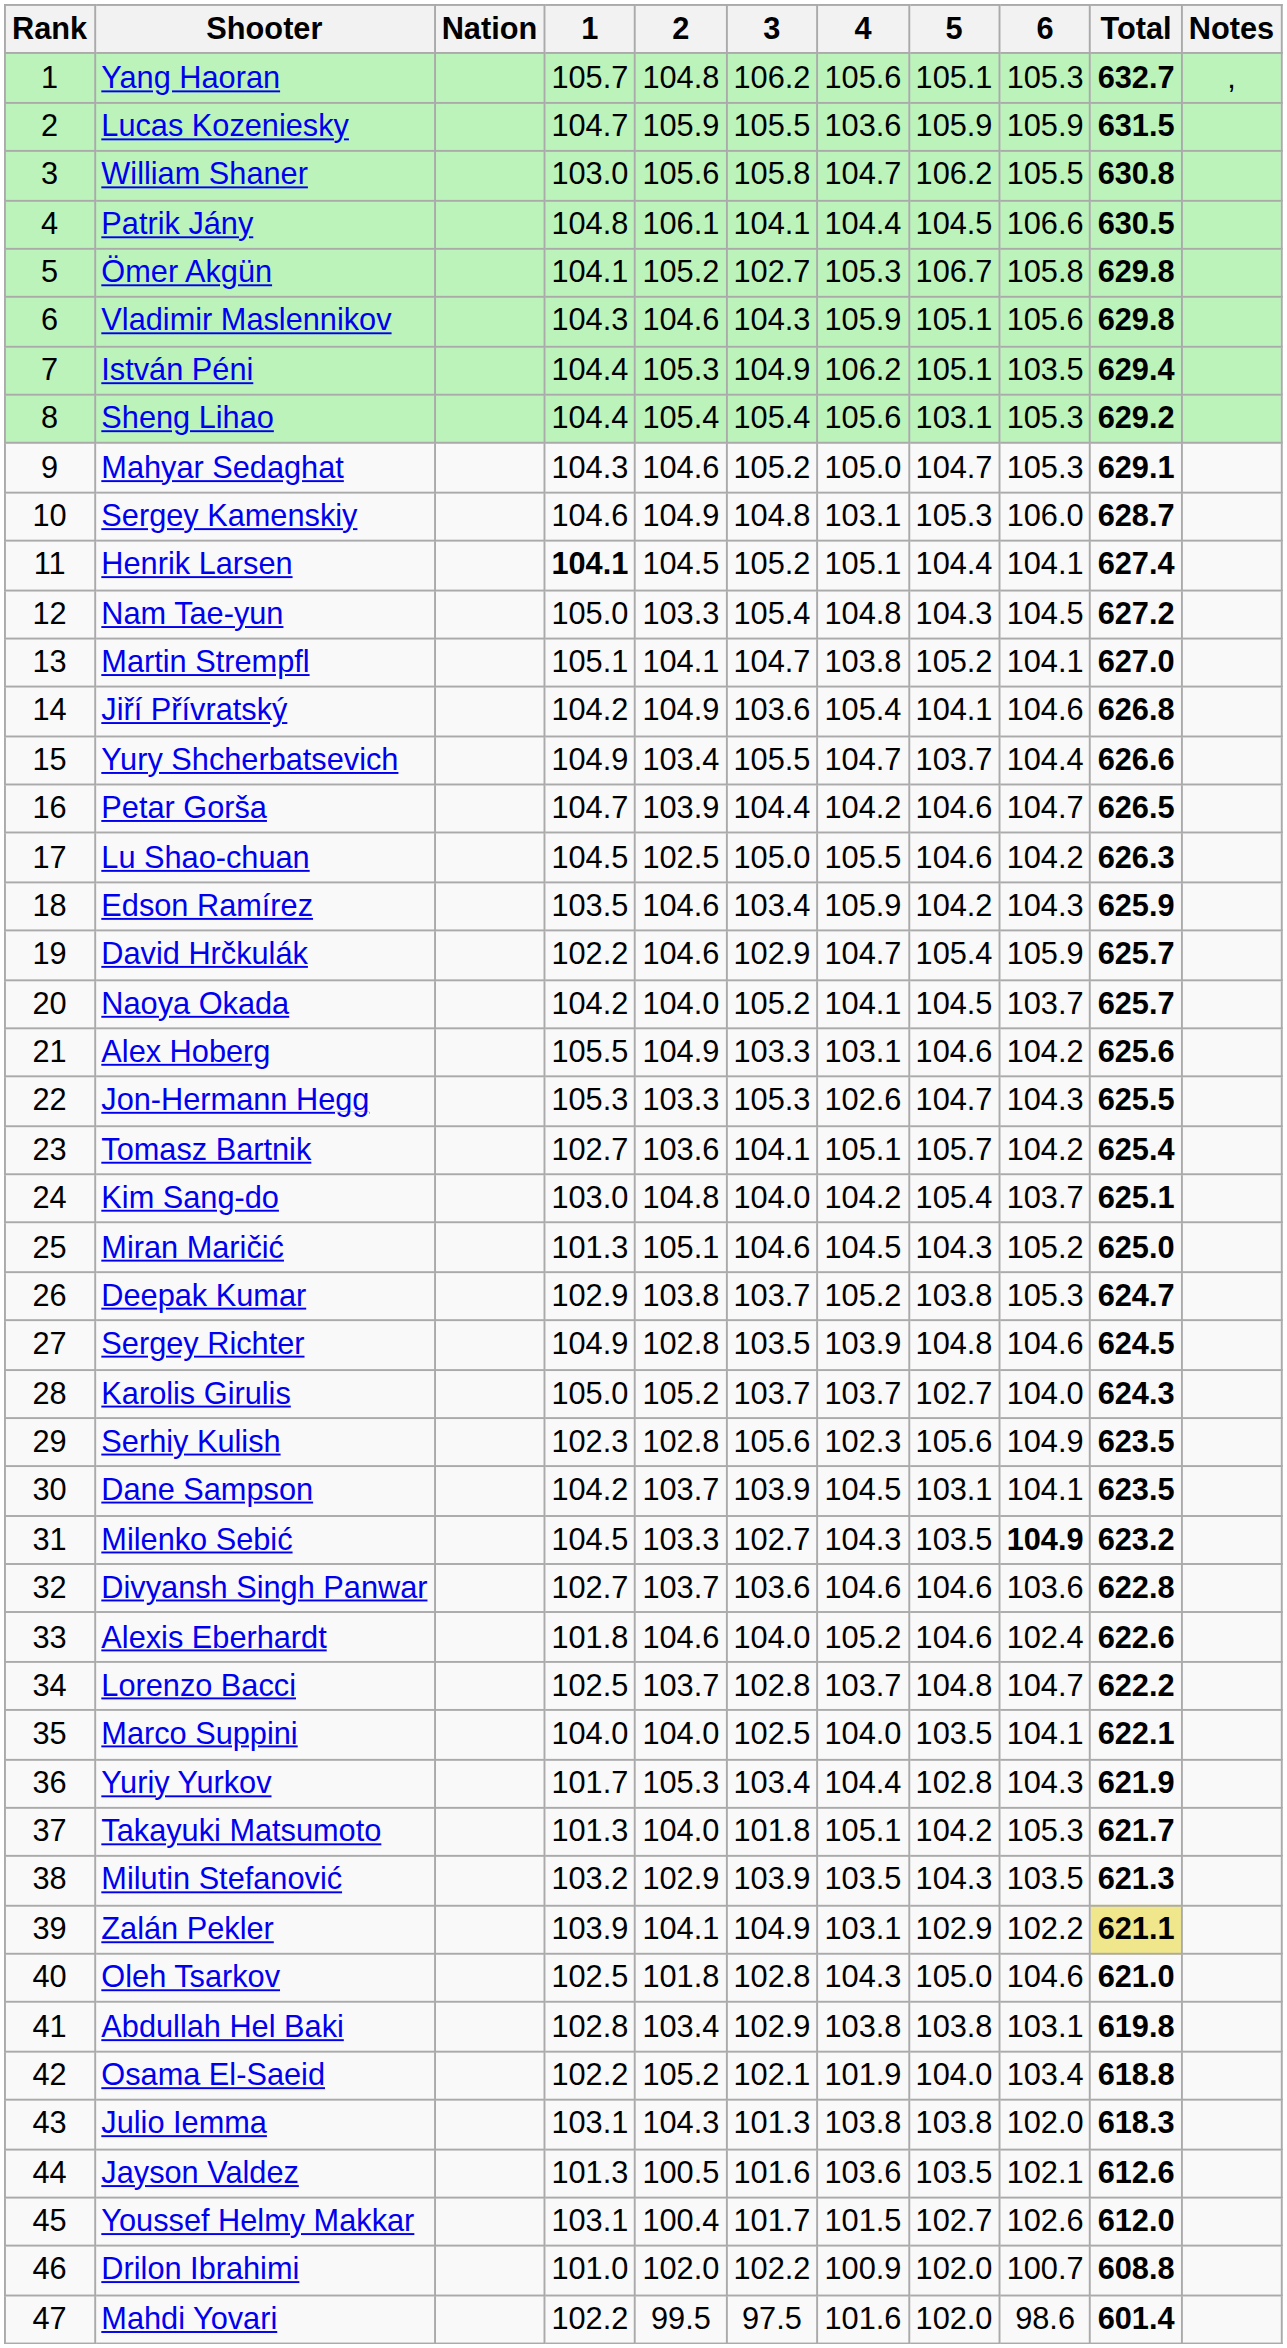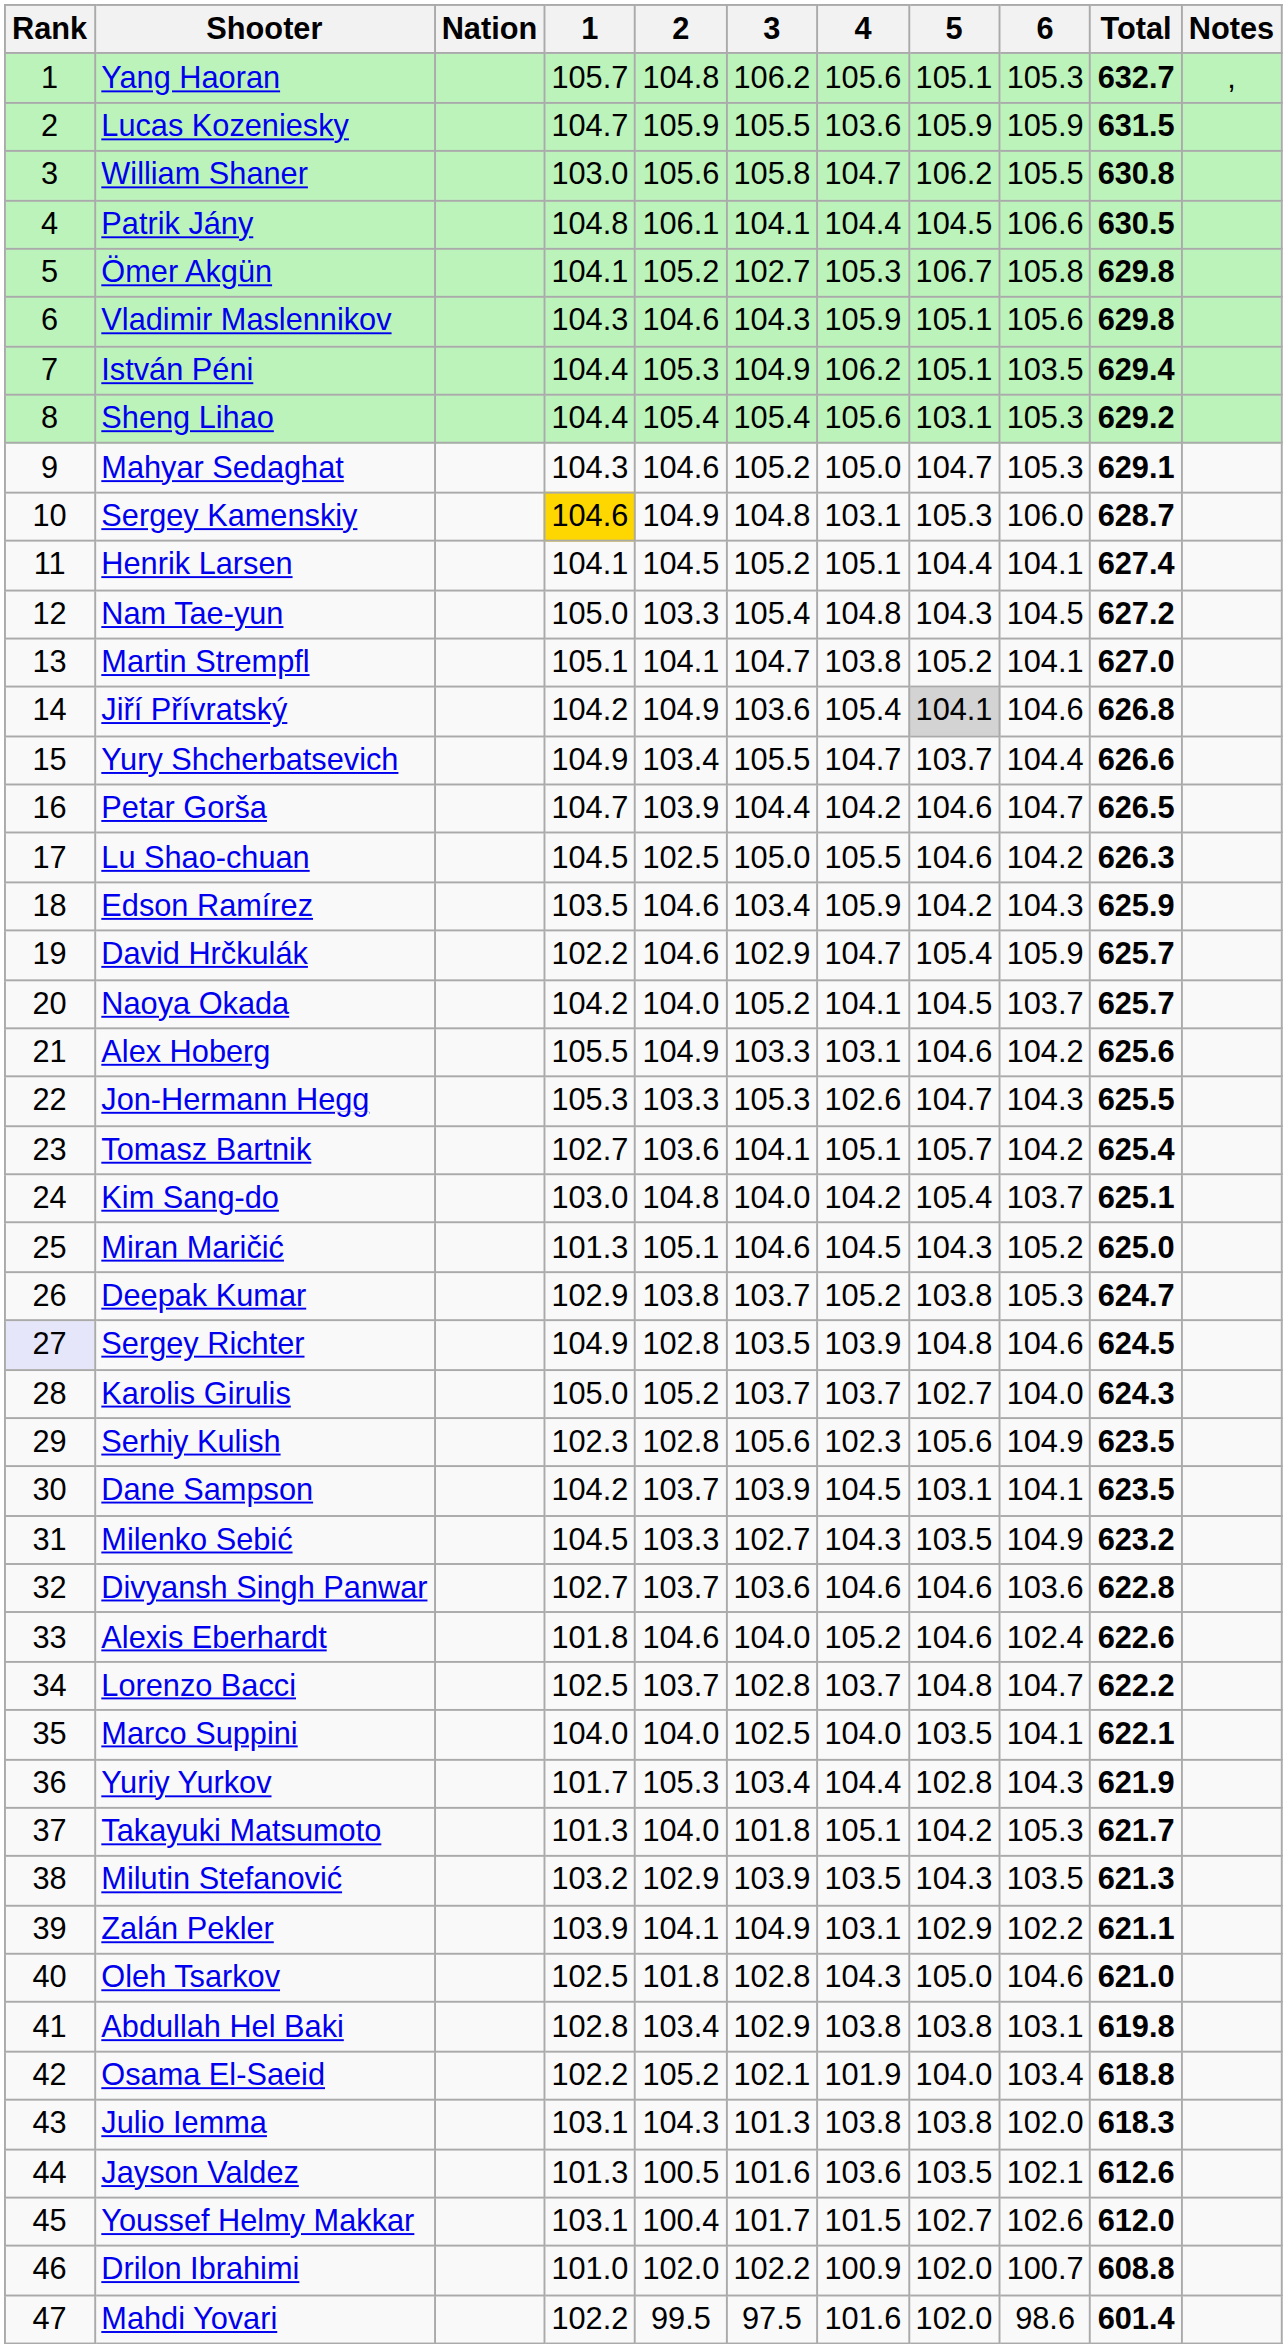Sergey Kamenskiy | 1: no background -> gold background
Henrik Larsen | 1: bold -> normal
Jiří Přívratský | 5: no background -> lightgrey background
Sergey Richter | Rank: no background -> lavender background
Milenko Sebić | 6: bold -> normal
Zalán Pekler | Total: khaki background -> no background
